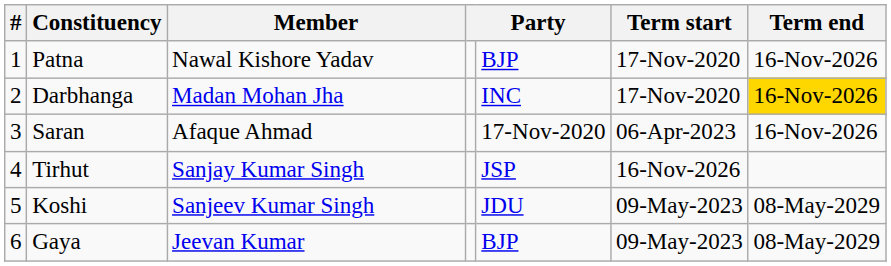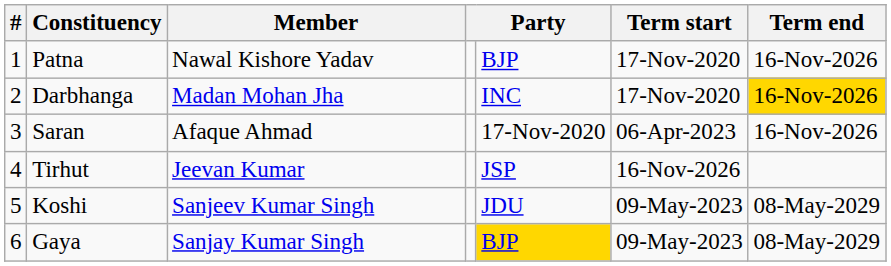Tirhut | Member: Sanjay Kumar Singh -> Jeevan Kumar
Gaya | Member: Jeevan Kumar -> Sanjay Kumar Singh
Gaya | column 5: no background -> gold background
